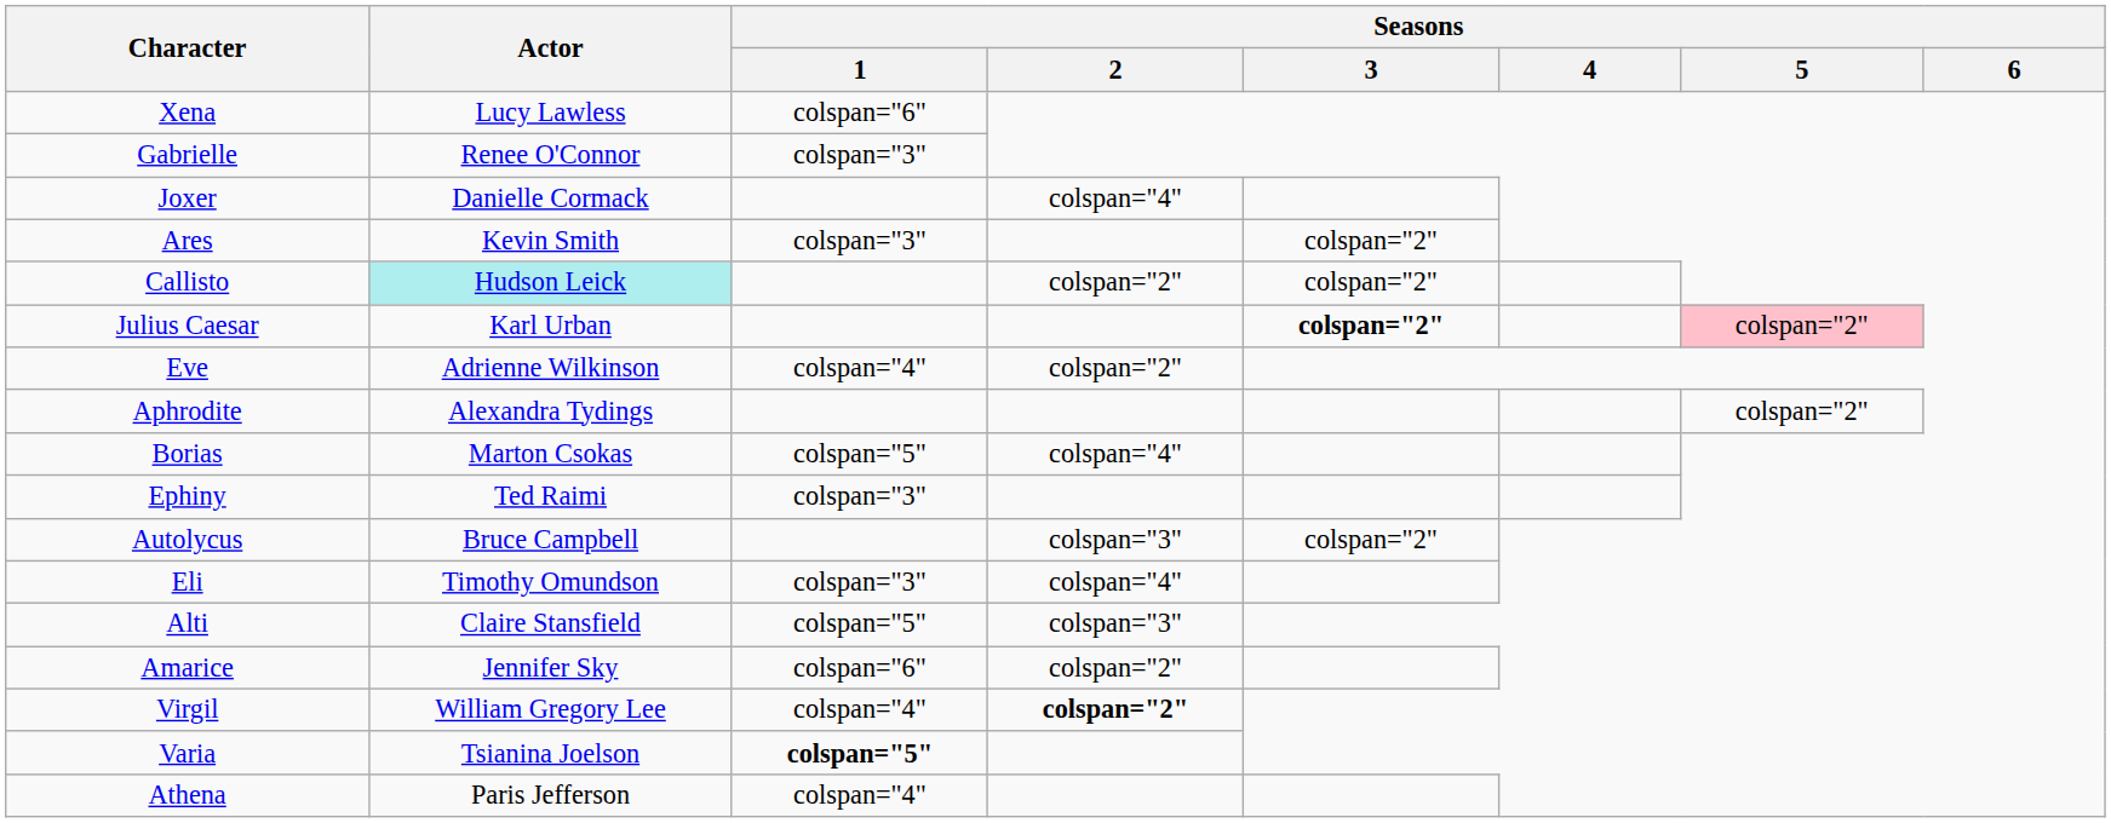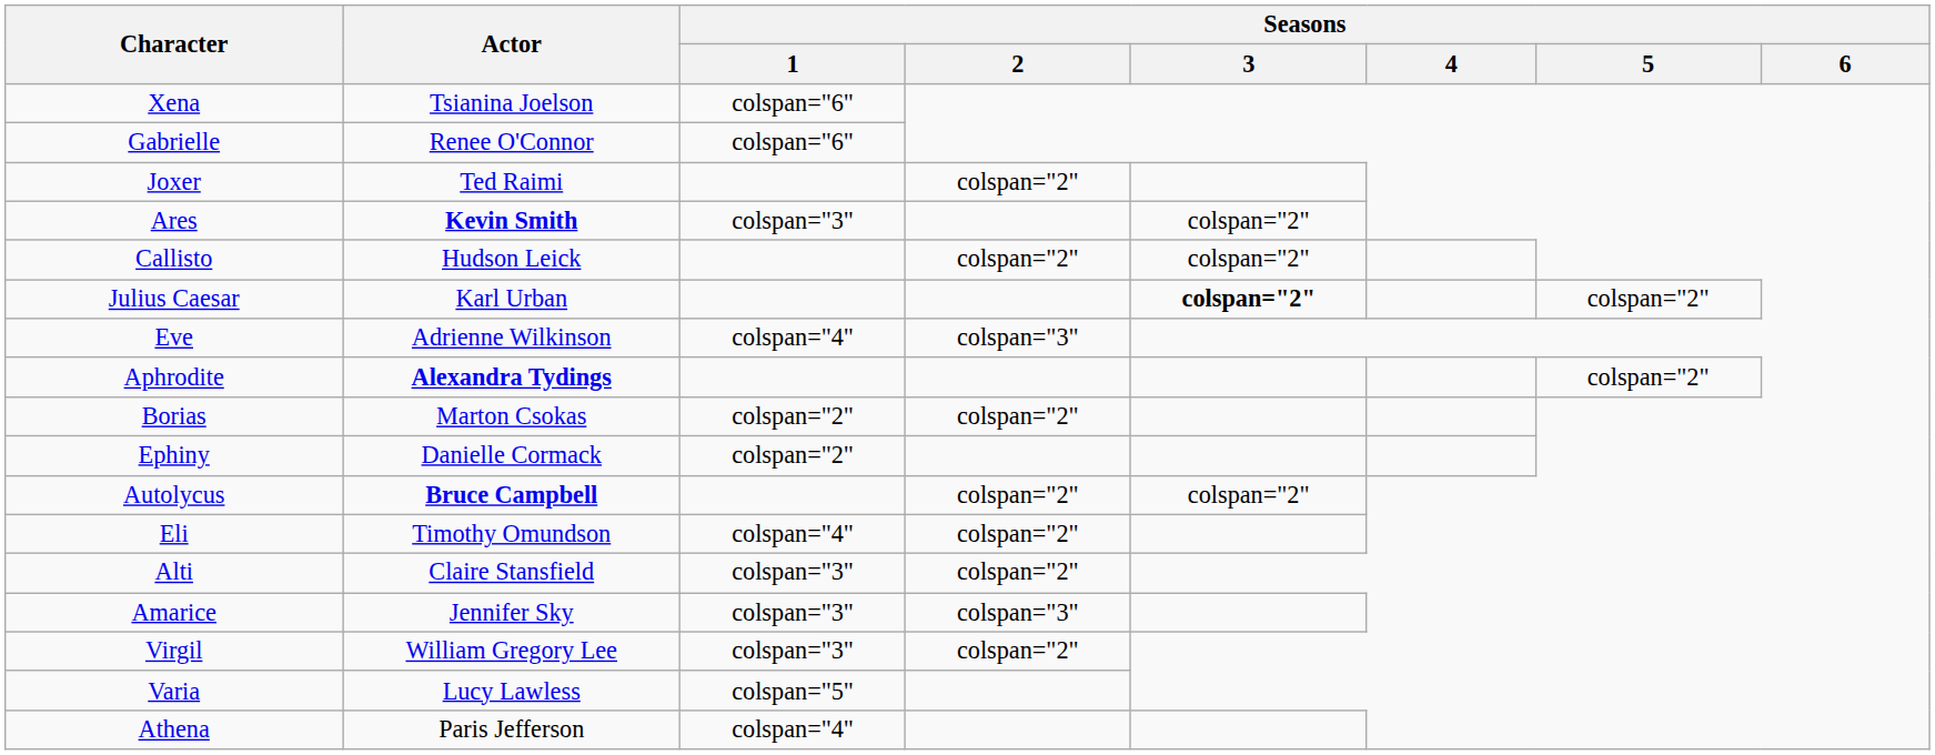Xena | Actor: Lucy Lawless -> Tsianina Joelson
Gabrielle | Seasons / 1: colspan="3" -> colspan="6"
Joxer | Actor: Danielle Cormack -> Ted Raimi
Joxer | Seasons / 2: colspan="4" -> colspan="2"
Ares | Actor: normal -> bold
Callisto | Actor: paleturquoise background -> no background
Julius Caesar | Seasons / 5: pink background -> no background
Eve | Seasons / 2: colspan="2" -> colspan="3"
Aphrodite | Actor: normal -> bold
Borias | Seasons / 1: colspan="5" -> colspan="2"
Borias | Seasons / 2: colspan="4" -> colspan="2"
Ephiny | Actor: Ted Raimi -> Danielle Cormack
Ephiny | Seasons / 1: colspan="3" -> colspan="2"
Autolycus | Actor: normal -> bold
Autolycus | Seasons / 2: colspan="3" -> colspan="2"
Eli | Seasons / 1: colspan="3" -> colspan="4"
Eli | Seasons / 2: colspan="4" -> colspan="2"
Alti | Seasons / 1: colspan="5" -> colspan="3"
Alti | Seasons / 2: colspan="3" -> colspan="2"
Amarice | Seasons / 1: colspan="6" -> colspan="3"
Amarice | Seasons / 2: colspan="2" -> colspan="3"
Virgil | Seasons / 1: colspan="4" -> colspan="3"
Virgil | Seasons / 2: bold -> normal
Varia | Actor: Tsianina Joelson -> Lucy Lawless
Varia | Seasons / 1: bold -> normal
